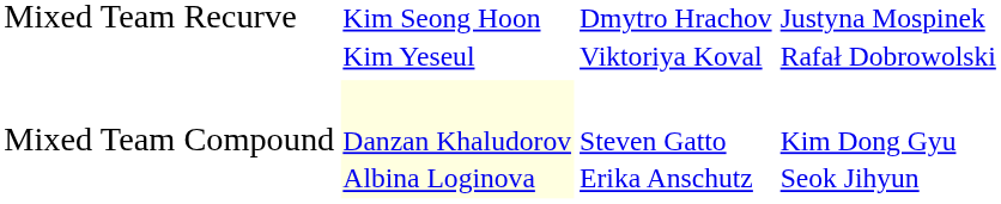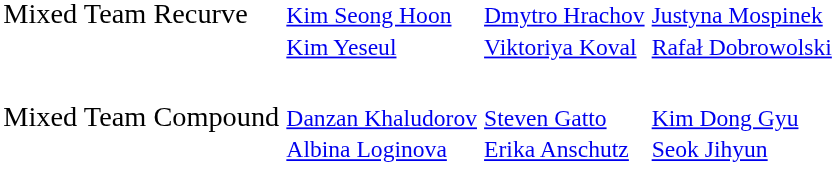Mixed Team Compound | column 2: lightyellow background -> no background
